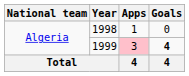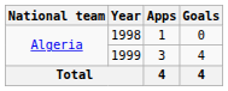1999 | Apps: pink background -> no background
1999 | Goals: bold -> normal
